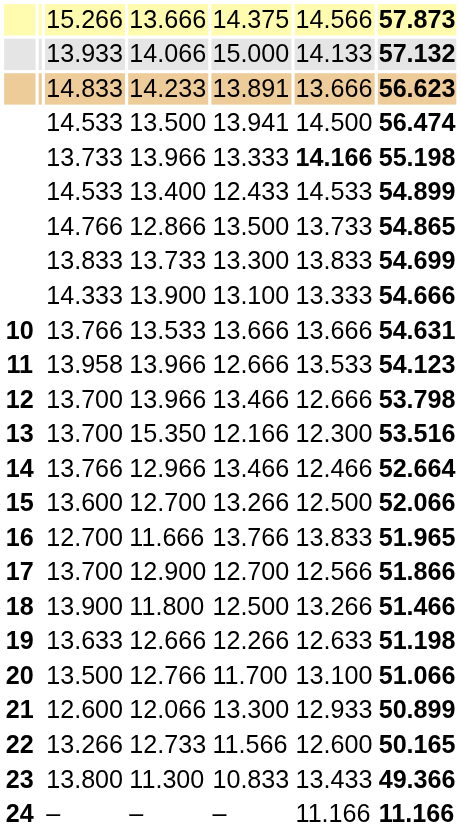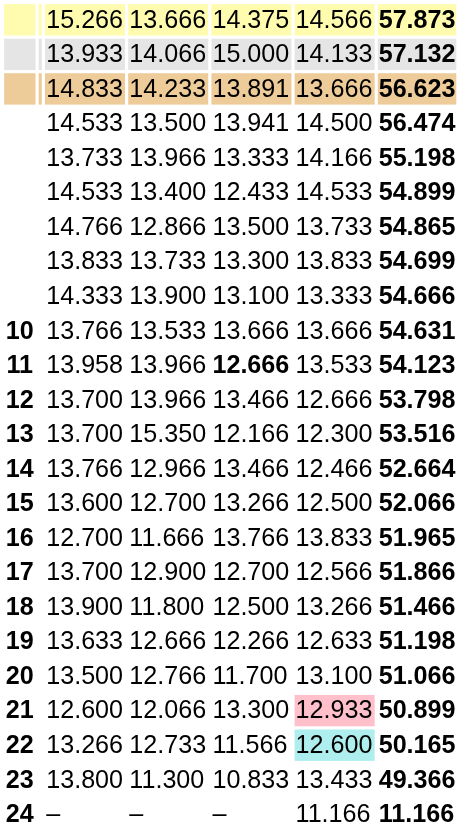13.733 / 13.966 | column 5: bold -> normal
13.958 / 13.966 | column 4: normal -> bold
12.066 | column 5: no background -> pink background
12.733 | column 5: no background -> paleturquoise background
